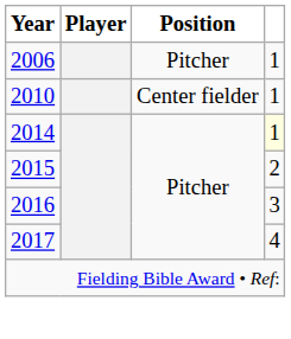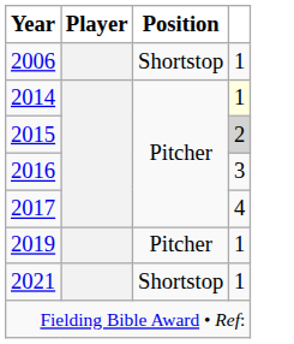2006 | Position: Pitcher -> Shortstop
- row: 2010 | Center fielder | 1
2015 | column 4: no background -> lightgrey background
+ row: 2019 | Pitcher | 1
+ row: 2021 | Shortstop | 1
